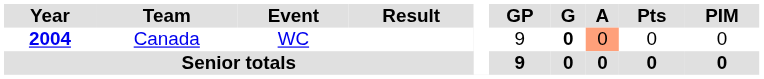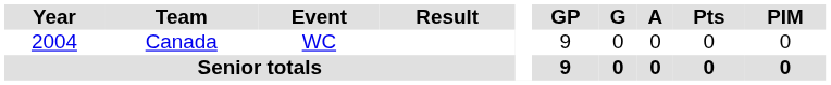Canada | Year: bold -> normal
Canada | G: bold -> normal
Canada | A: lightsalmon background -> no background
